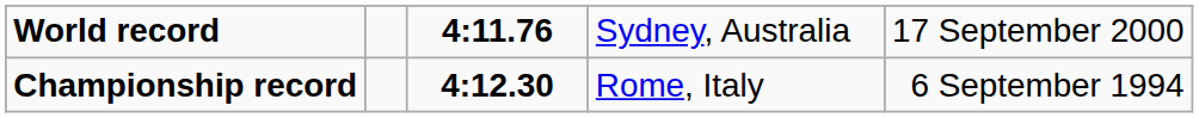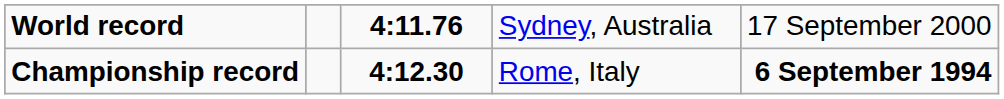Championship record | column 5: normal -> bold
